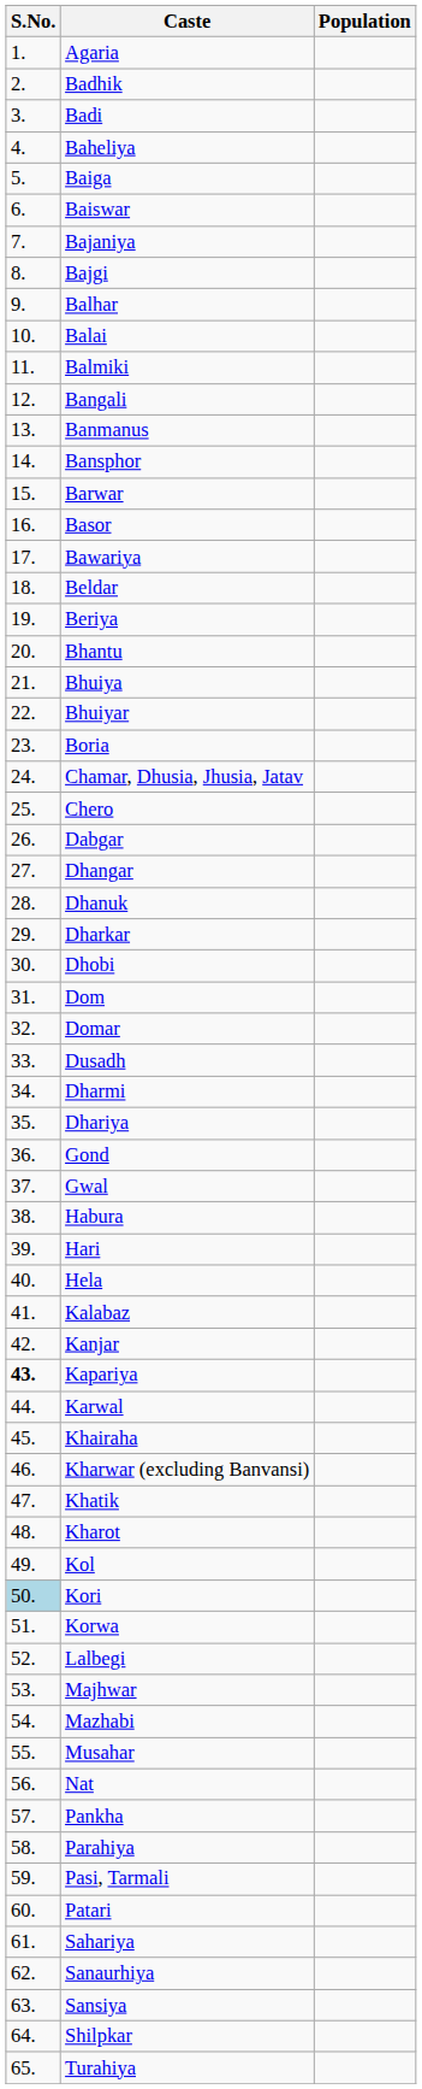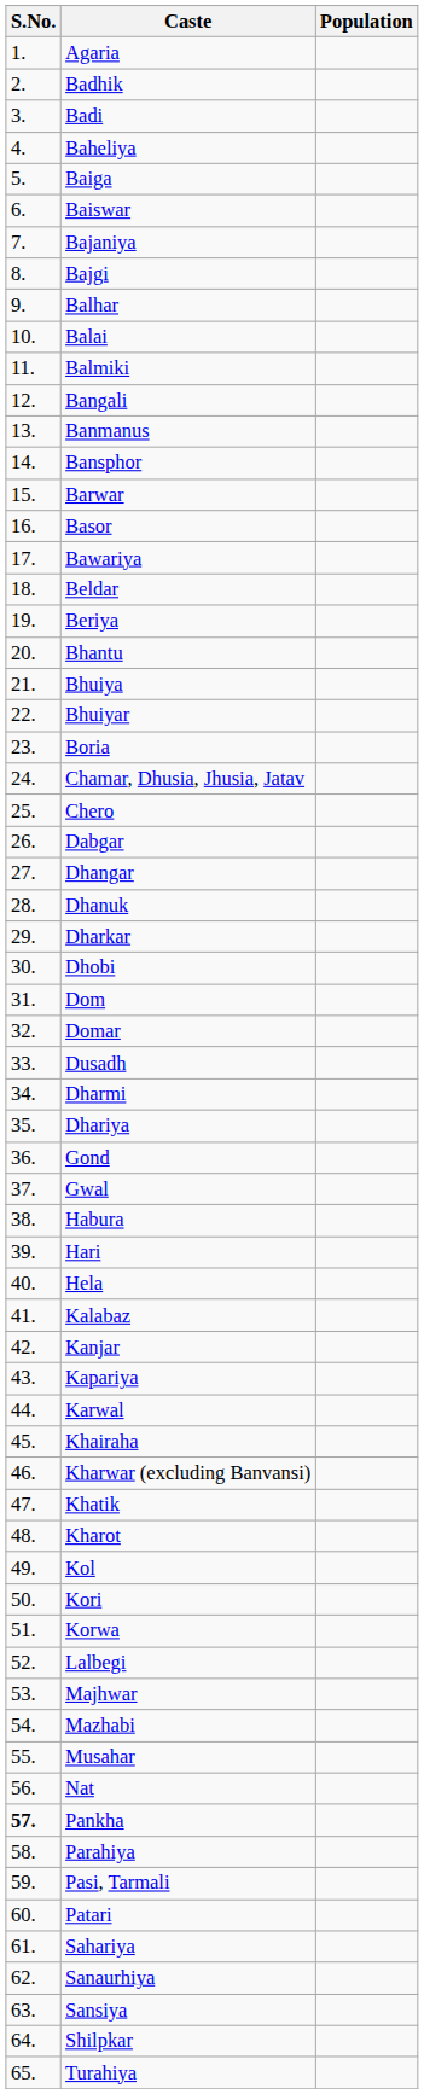Kapariya | S.No.: bold -> normal
Kori | S.No.: lightblue background -> no background
Pankha | S.No.: normal -> bold
